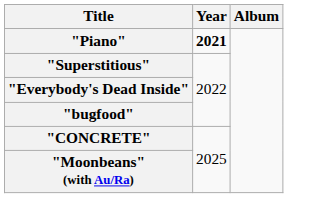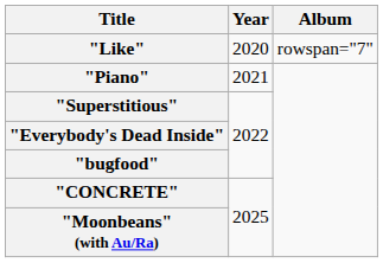+ row: "Like" | 2020 | rowspan="7"
"Piano" | Year: bold -> normal
